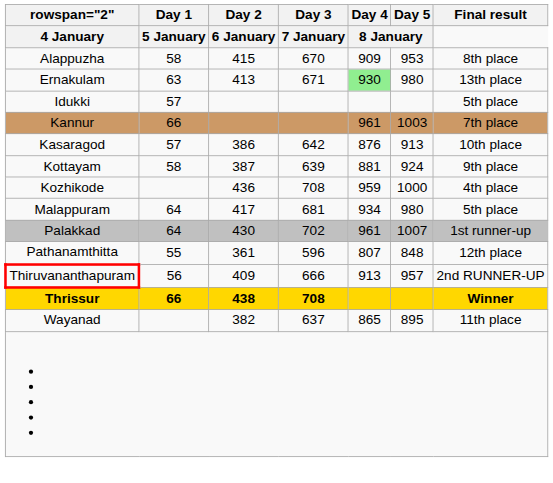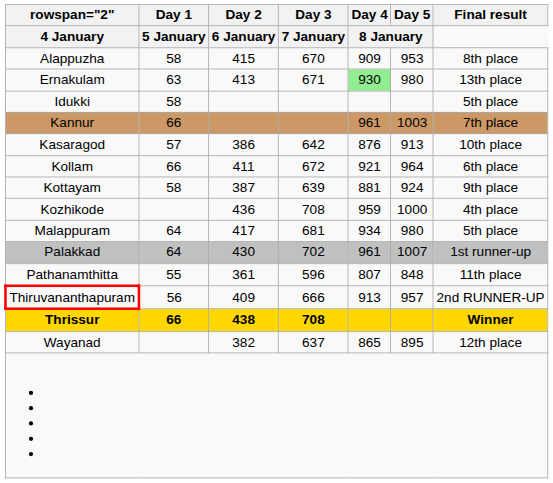Idukki | Day 1 / 5 January: 57 -> 58
+ row: Kollam | 66 | 411 | 672 | 921 | 964 | 6th place
Pathanamthitta | Final result: 12th place -> 11th place
Wayanad | Final result: 11th place -> 12th place
